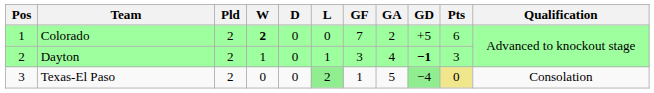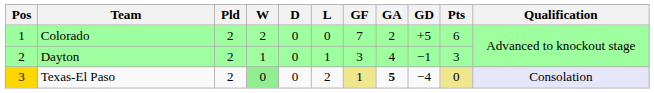Colorado | W: bold -> normal
Dayton | GD: bold -> normal
Texas-El Paso | Pos: no background -> gold background
Texas-El Paso | W: no background -> lightgreen background
Texas-El Paso | L: lightgreen background -> no background
Texas-El Paso | GF: no background -> khaki background
Texas-El Paso | GA: normal -> bold
Texas-El Paso | GD: lightgreen background -> no background
Texas-El Paso | Qualification: no background -> lavender background
